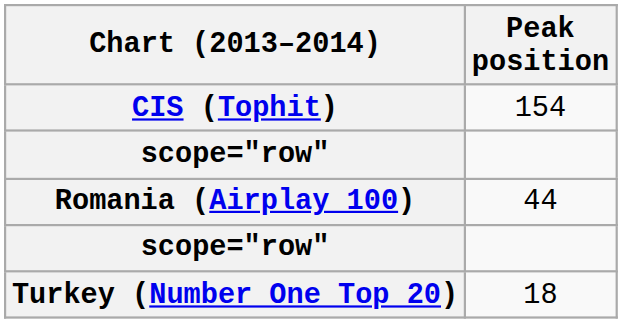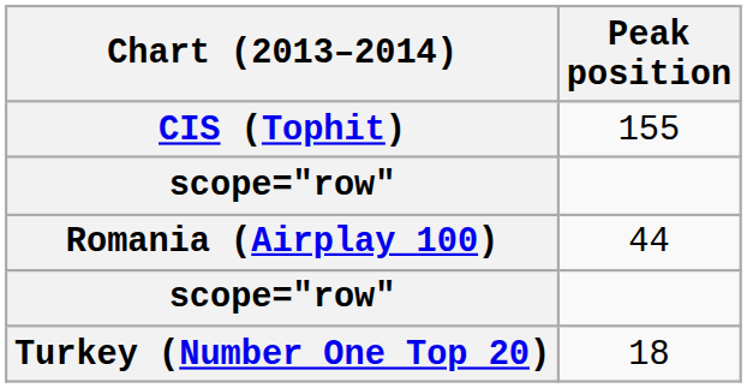CIS (Tophit) | Peak position: 154 -> 155
